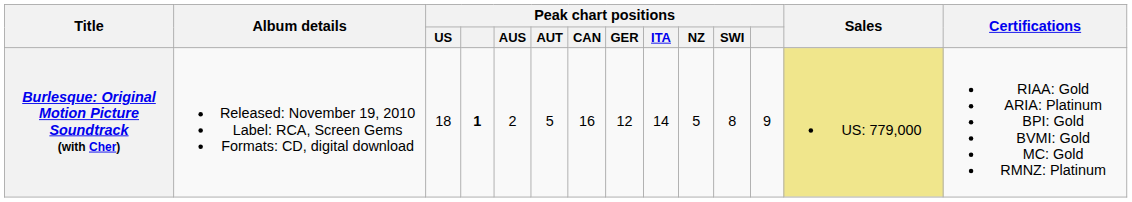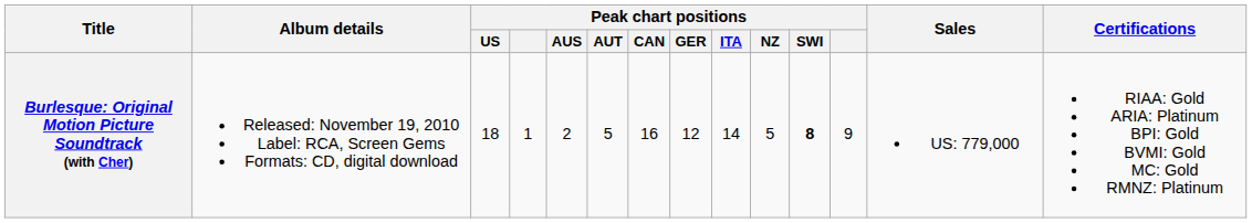Burlesque: Original Motion Picture Soundtrack (with Cher) | column 4: bold -> normal
Burlesque: Original Motion Picture Soundtrack (with Cher) | Peak chart positions / SWI: normal -> bold
Burlesque: Original Motion Picture Soundtrack (with Cher) | Sales: khaki background -> no background
